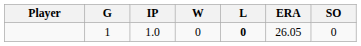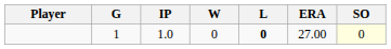row 2 | ERA: 26.05 -> 27.00
row 2 | SO: no background -> lightyellow background
